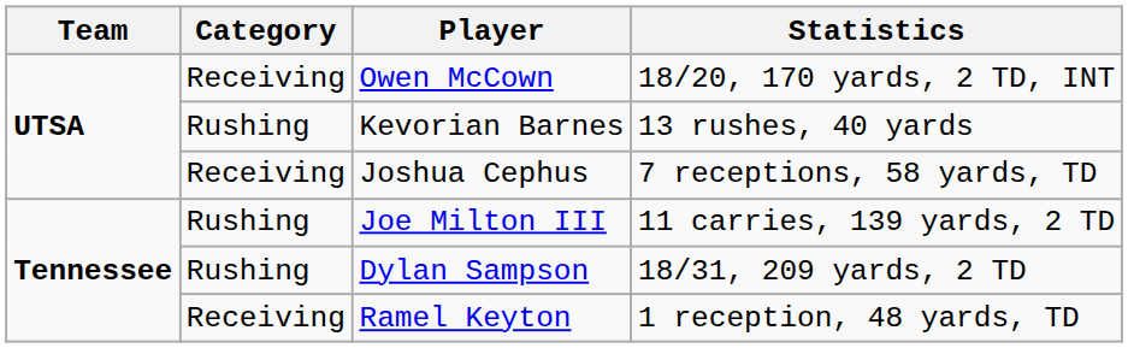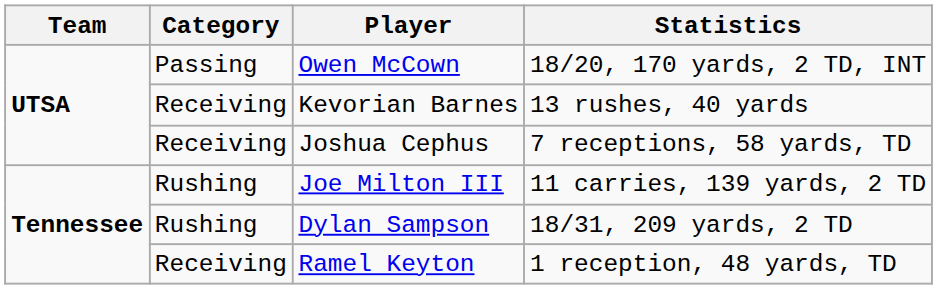Owen McCown | Category: Receiving -> Passing
Kevorian Barnes | Category: Rushing -> Receiving
